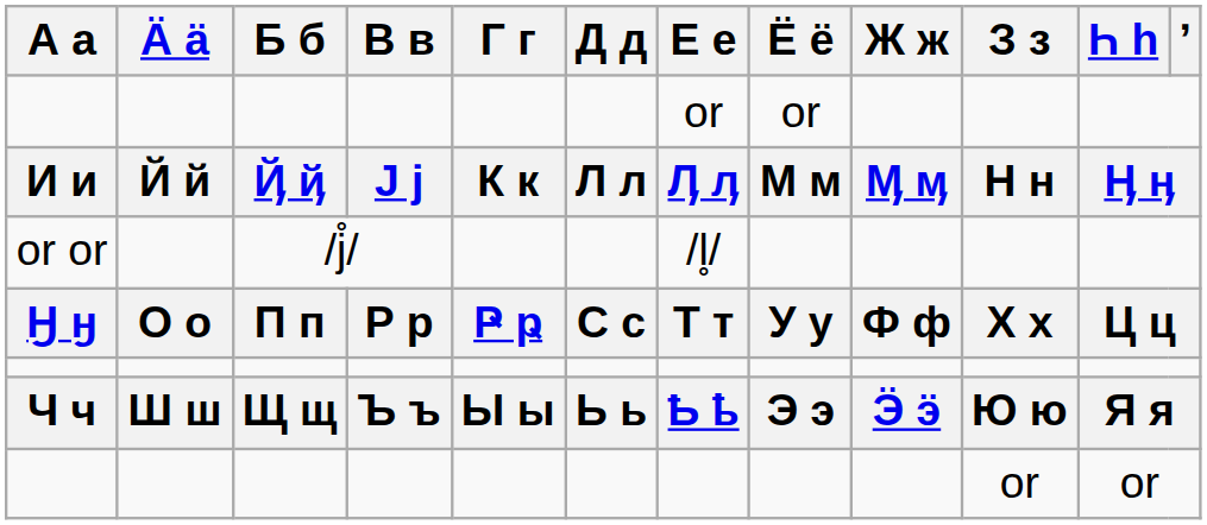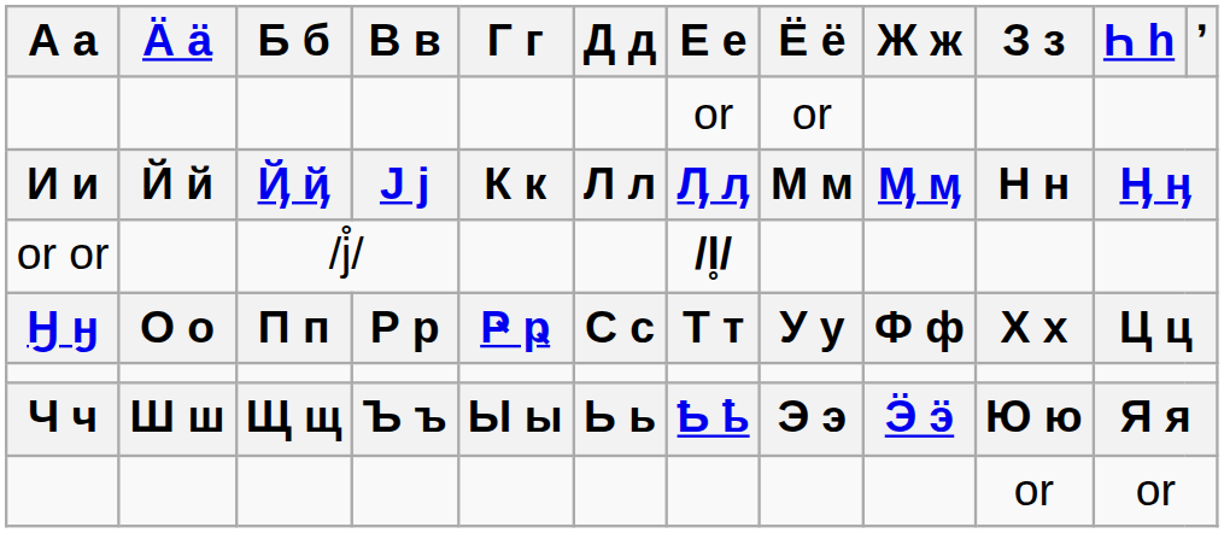or or | Е е: normal -> bold
